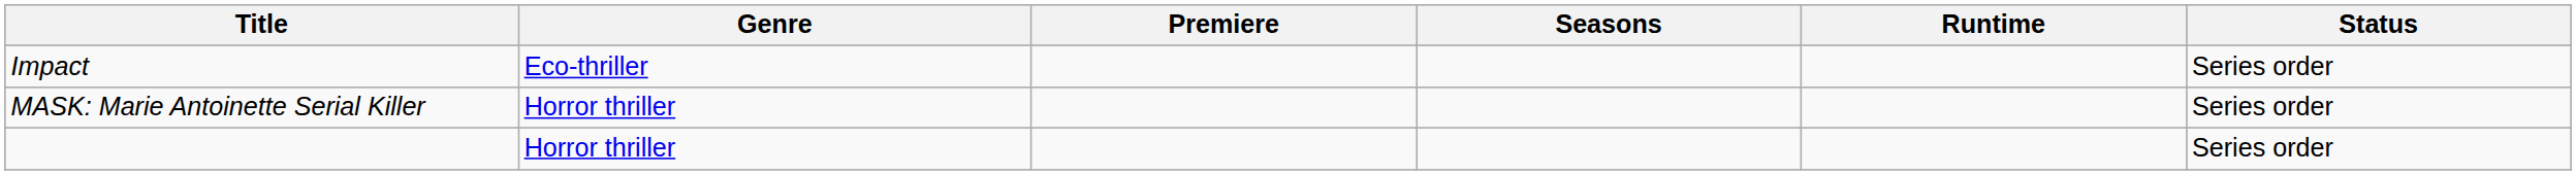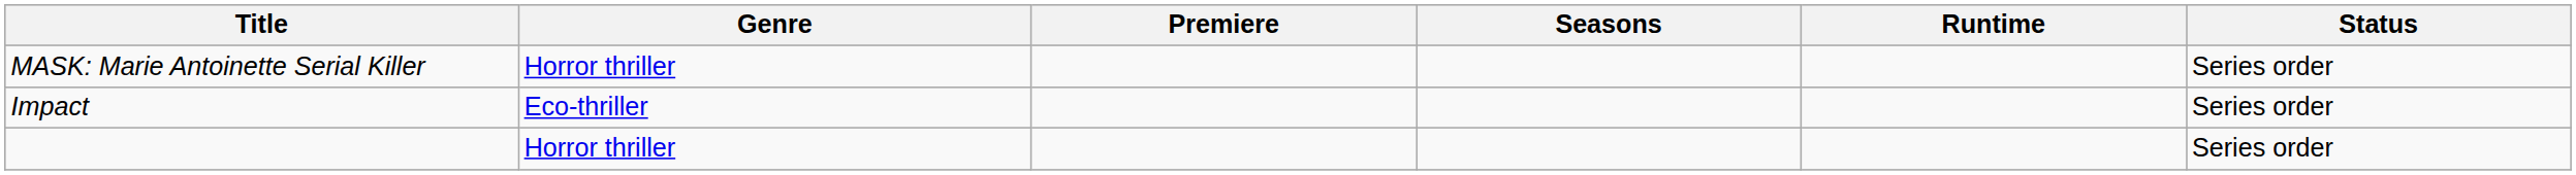rows swapped: Impact <-> MASK: Marie Antoinette Serial Killer
